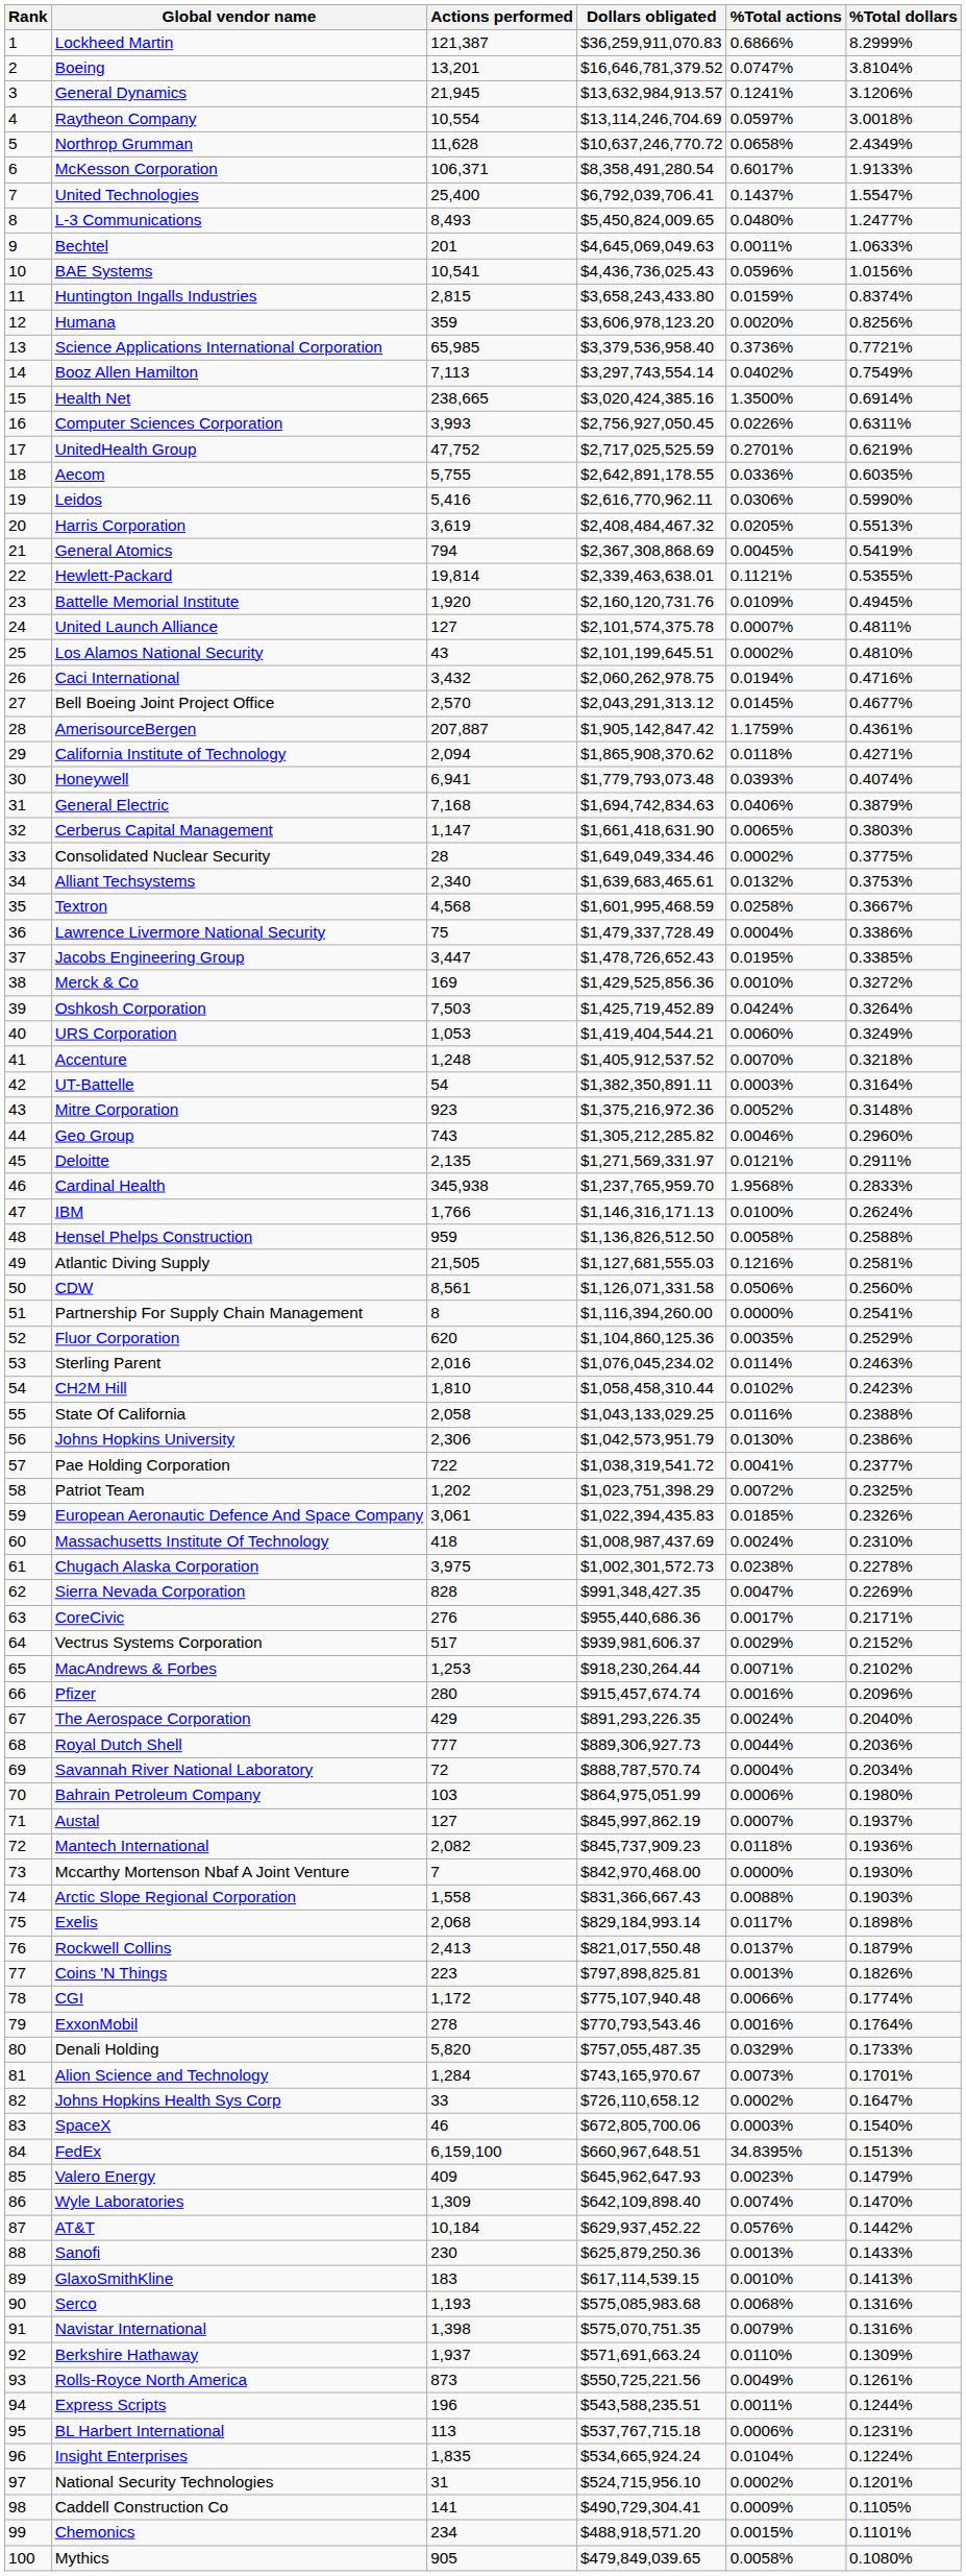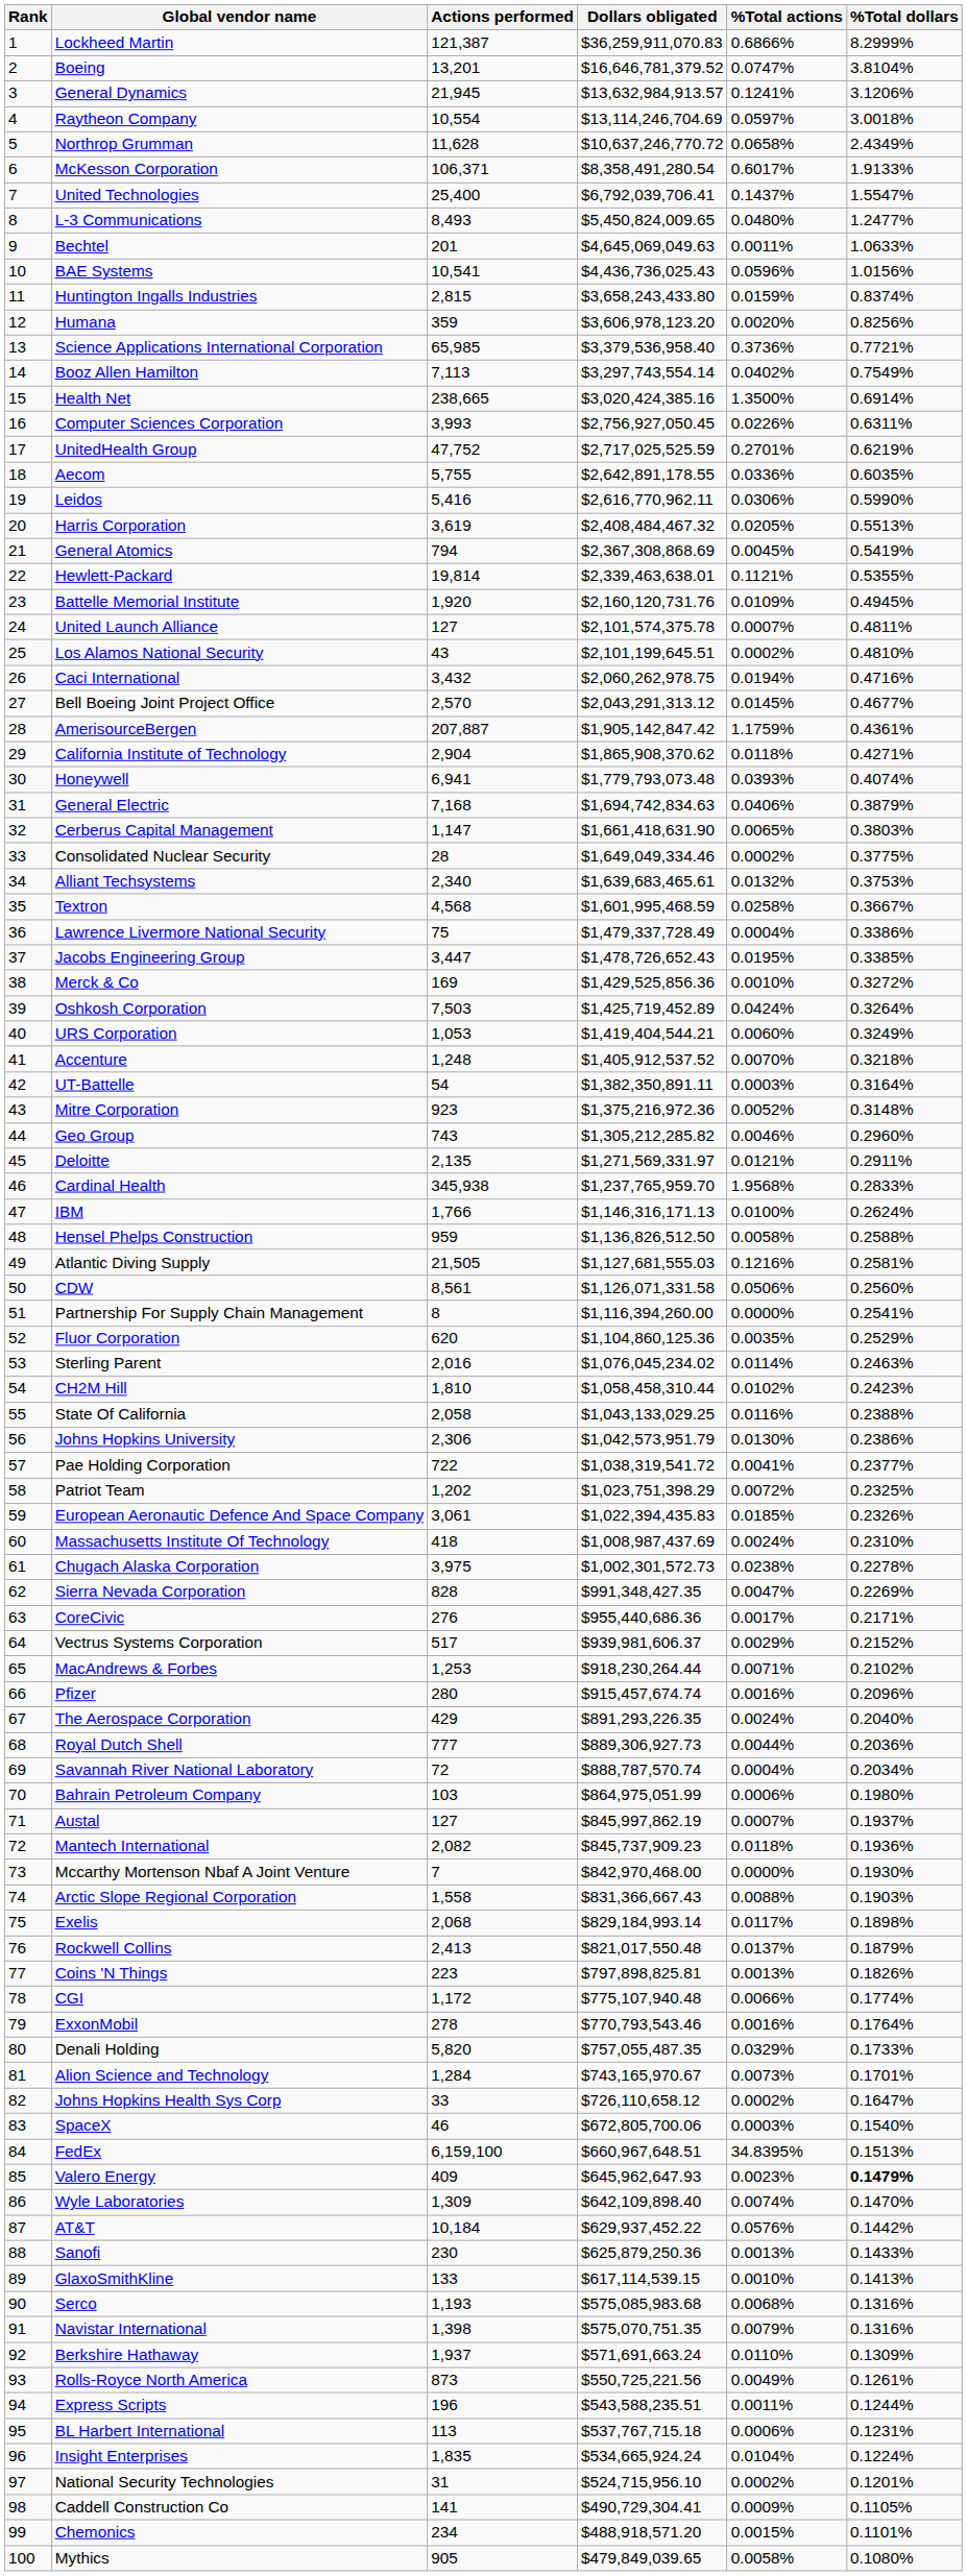California Institute of Technology | Actions performed: 2,094 -> 2,904
Valero Energy | %Total dollars: normal -> bold
GlaxoSmithKline | Actions performed: 183 -> 133
